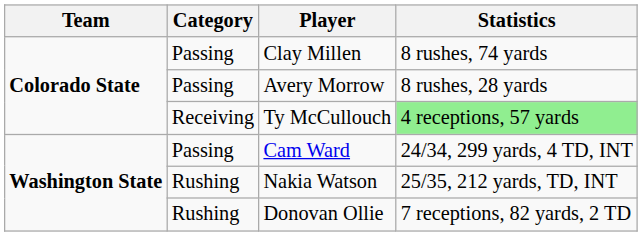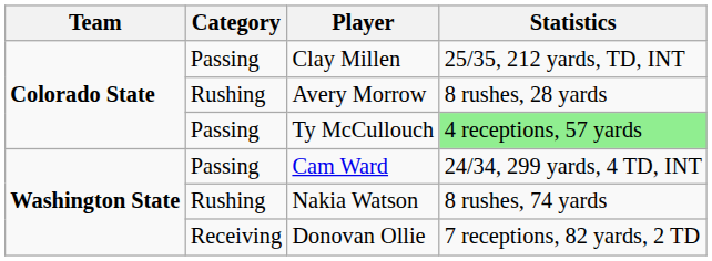Clay Millen | Statistics: 8 rushes, 74 yards -> 25/35, 212 yards, TD, INT
Avery Morrow | Category: Passing -> Rushing
Ty McCullouch | Category: Receiving -> Passing
Nakia Watson | Statistics: 25/35, 212 yards, TD, INT -> 8 rushes, 74 yards
Donovan Ollie | Category: Rushing -> Receiving
